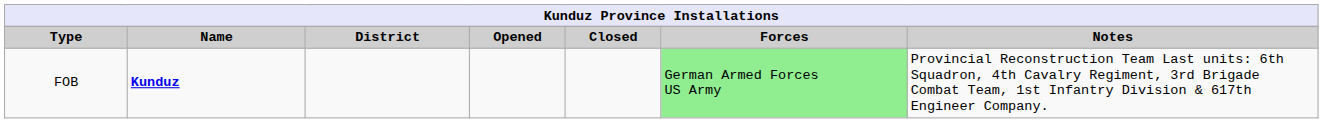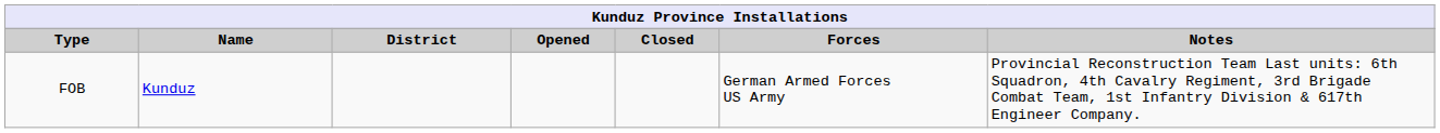FOB | Name: bold -> normal
FOB | Forces: lightgreen background -> no background
